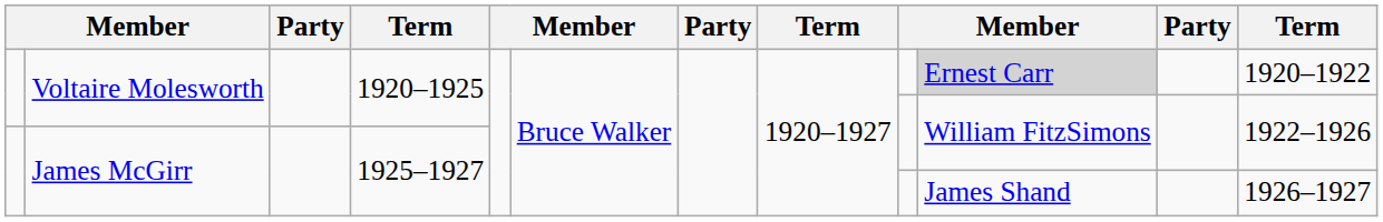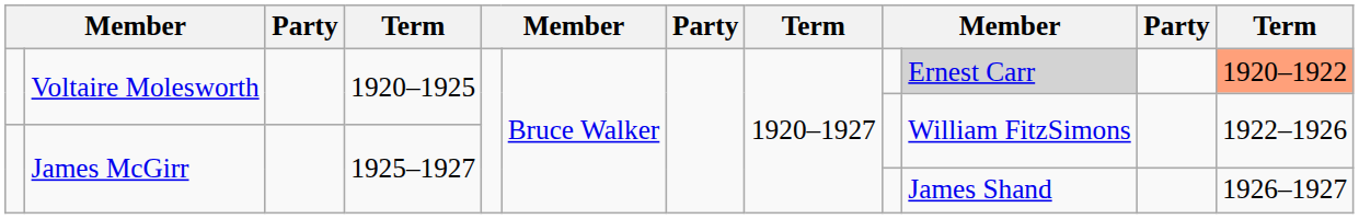row 2 | column 12: no background -> lightsalmon background
